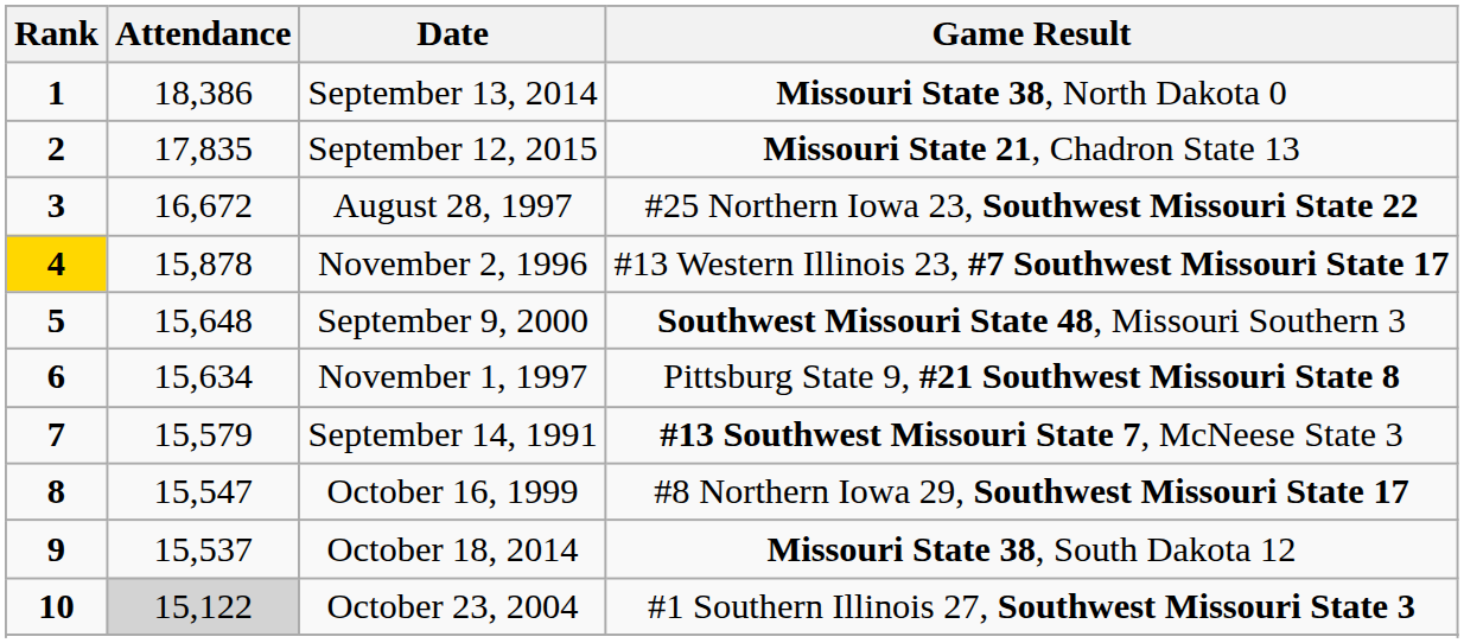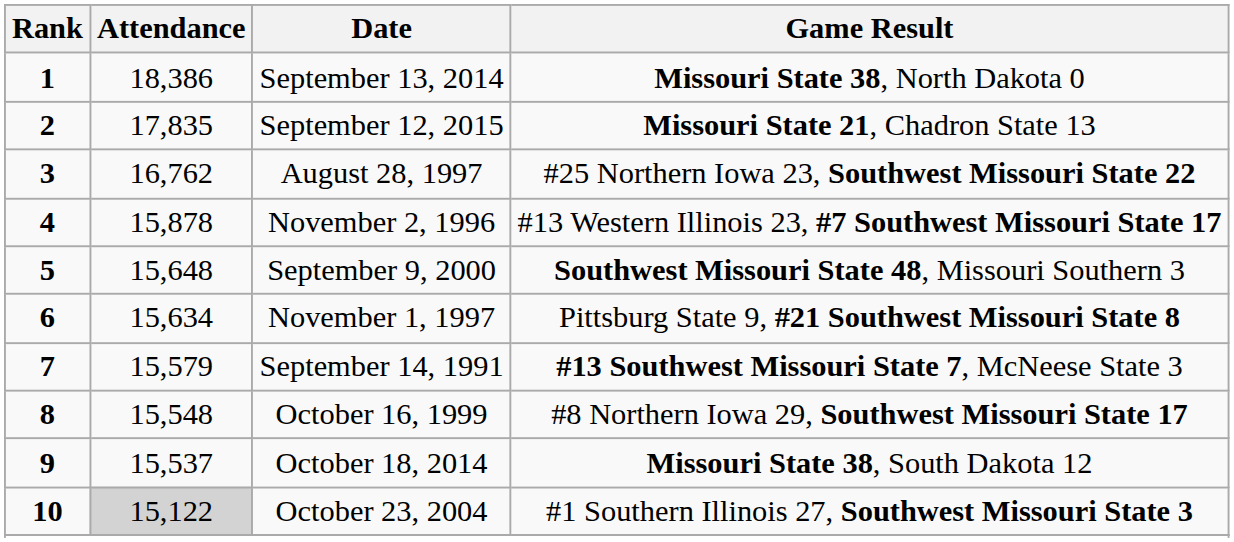August 28, 1997 | Attendance: 16,672 -> 16,762
November 2, 1996 | Rank: gold background -> no background
October 16, 1999 | Attendance: 15,547 -> 15,548
